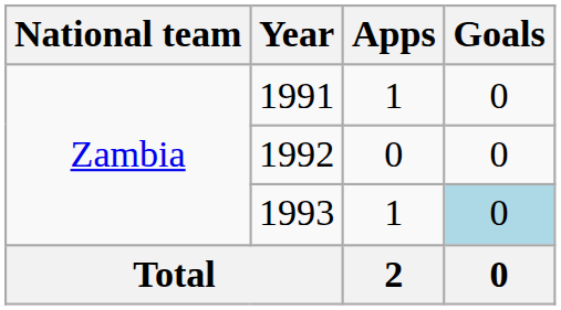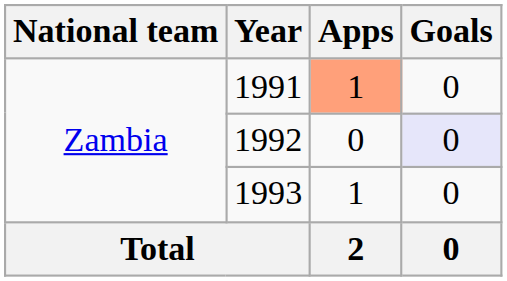1991 | Apps: no background -> lightsalmon background
1992 | Goals: no background -> lavender background
1993 | Goals: lightblue background -> no background
